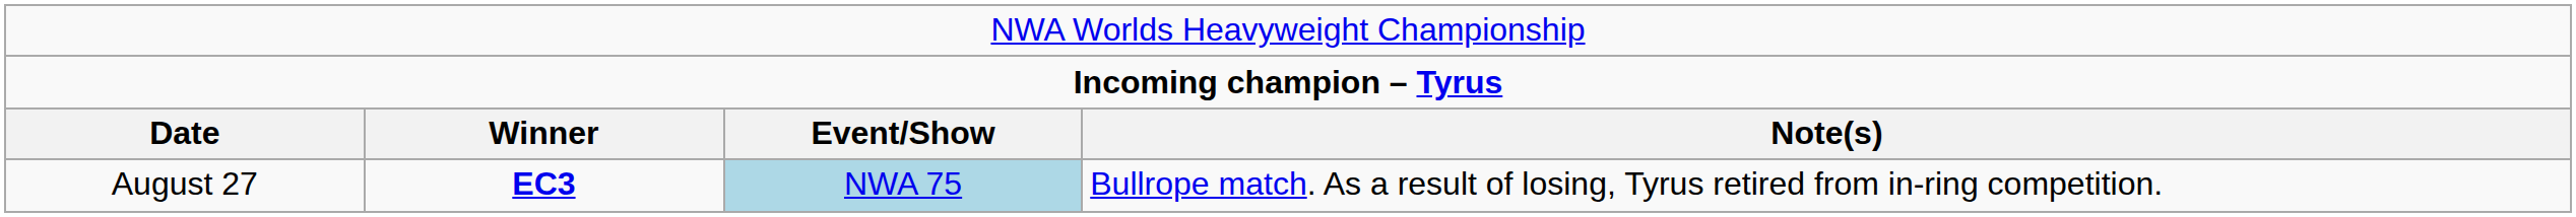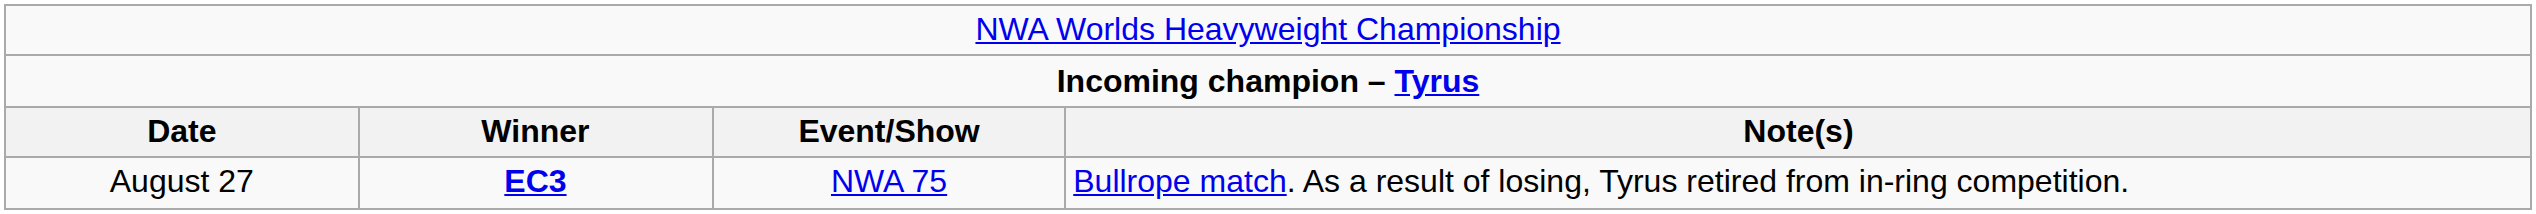August 27 | column 3: lightblue background -> no background
